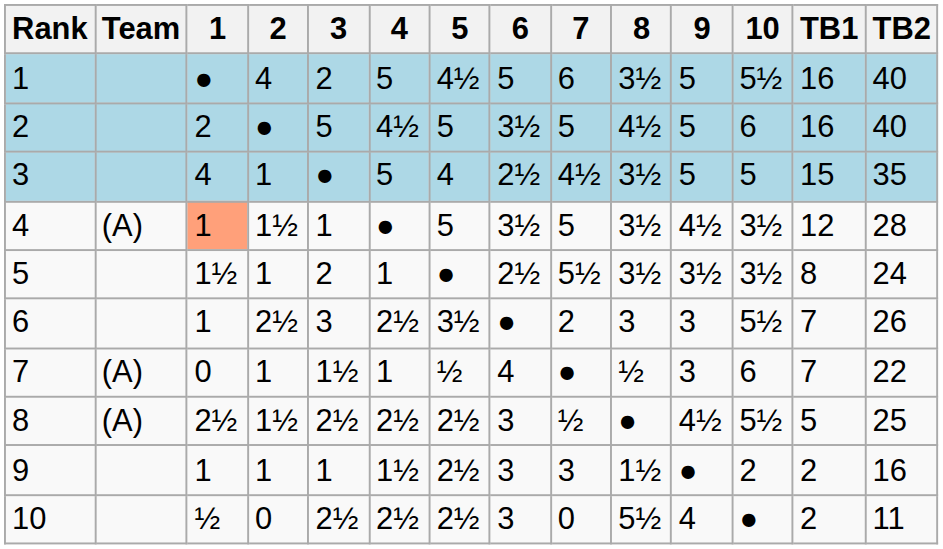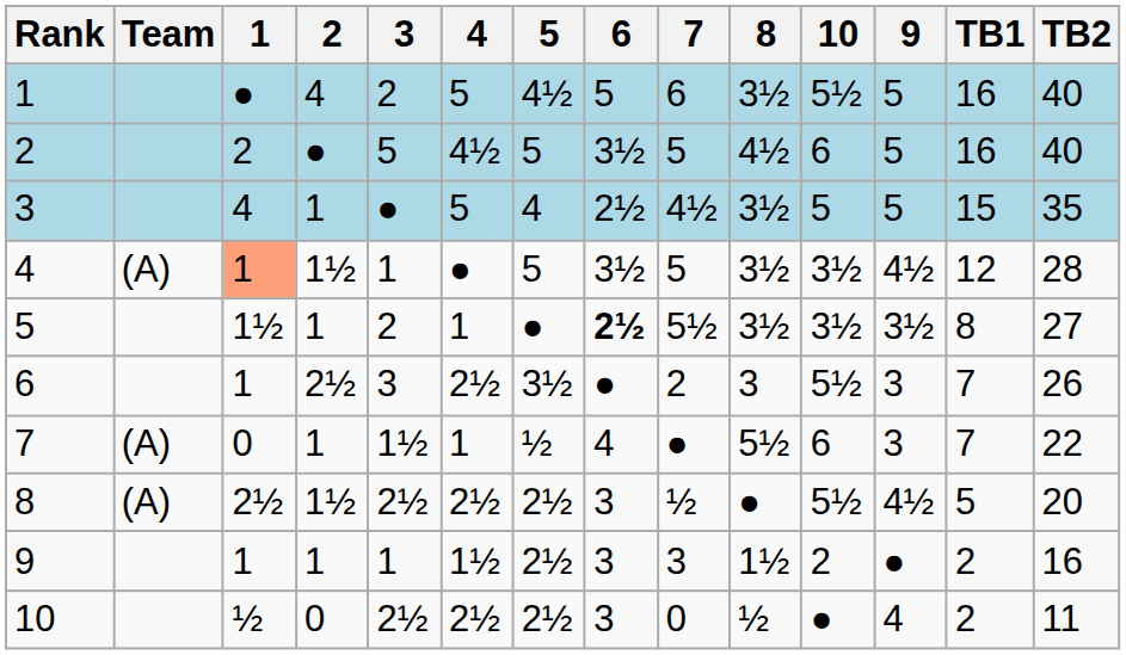columns swapped: 9 <-> 10
row 6 | 6: normal -> bold
row 6 | TB2: 24 -> 27
row 8 | 8: ½ -> 5½
row 9 | TB2: 25 -> 20
row 11 | 8: 5½ -> ½
